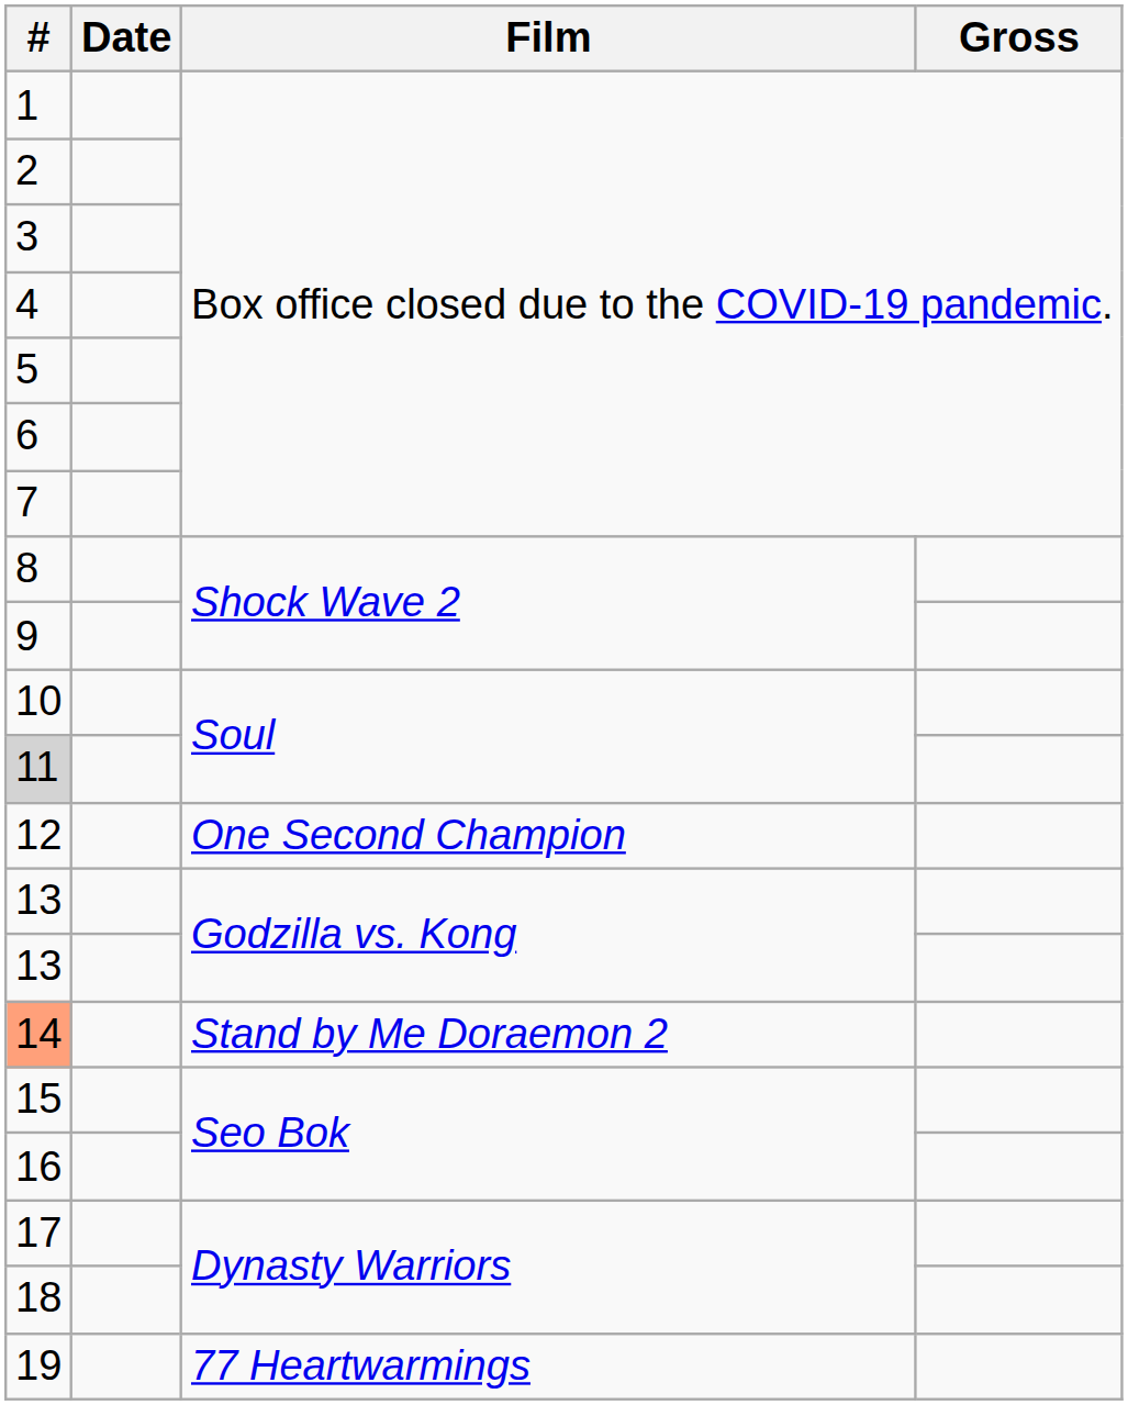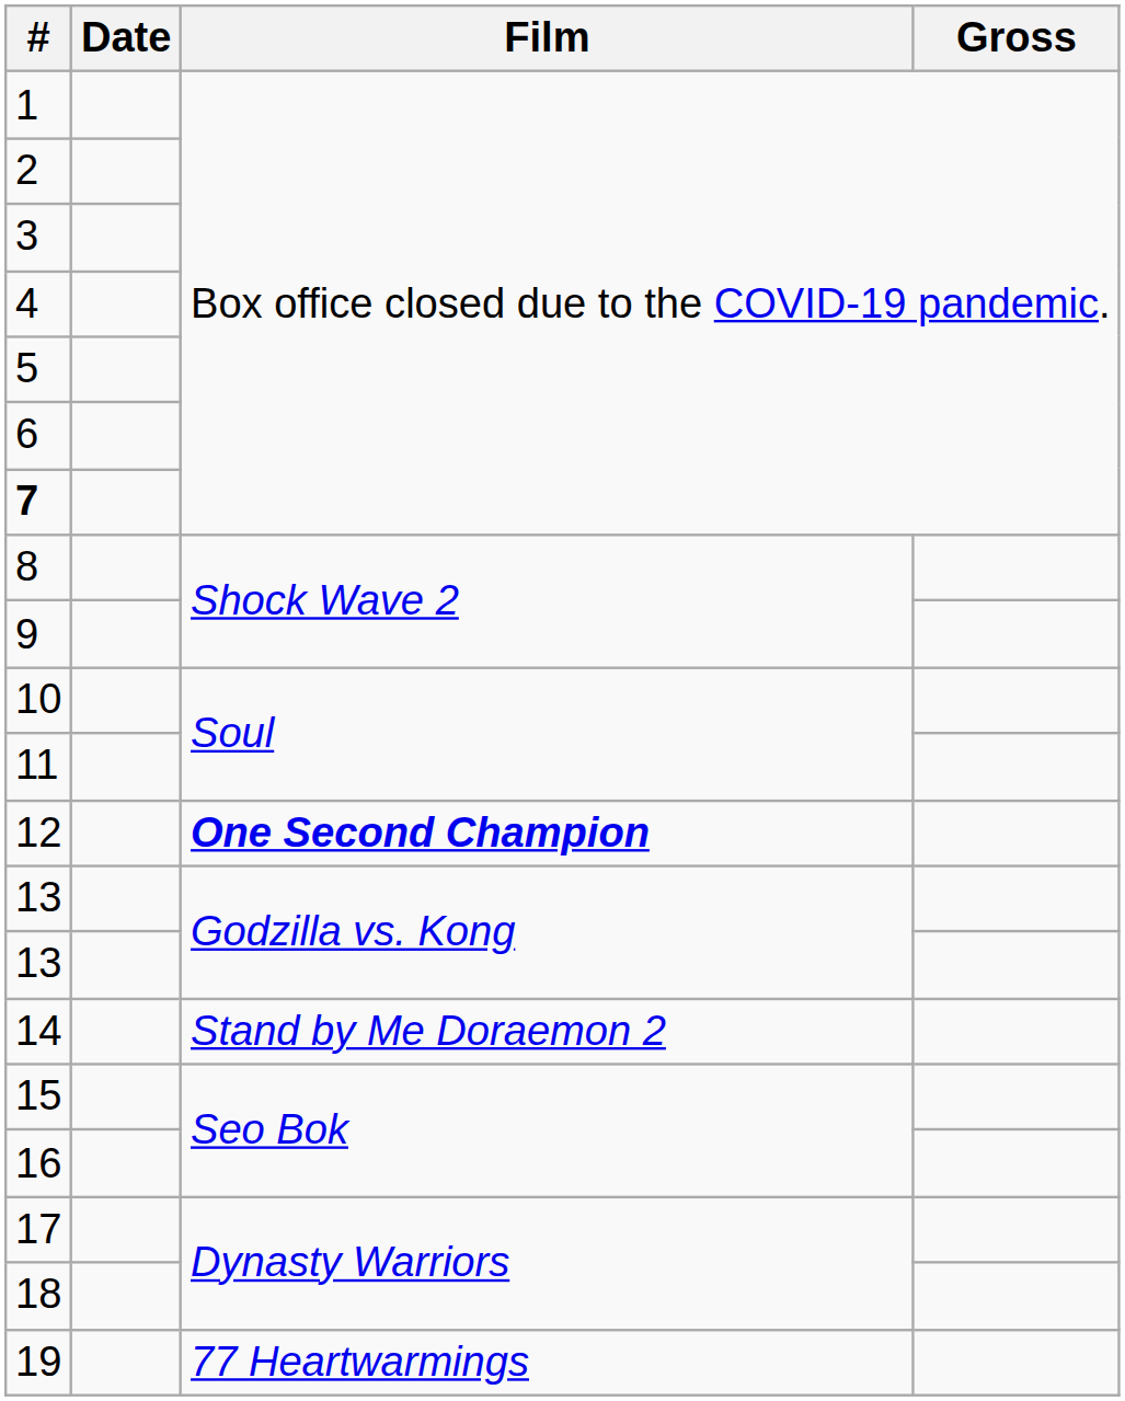7 | #: normal -> bold
11 | #: lightgrey background -> no background
12 | Film: normal -> bold
14 | #: lightsalmon background -> no background
